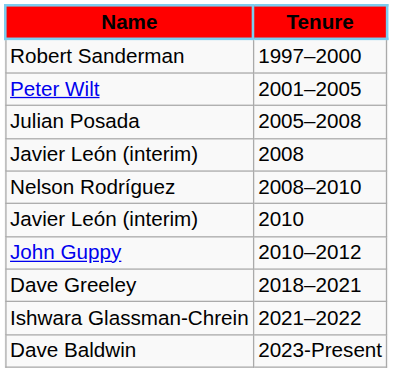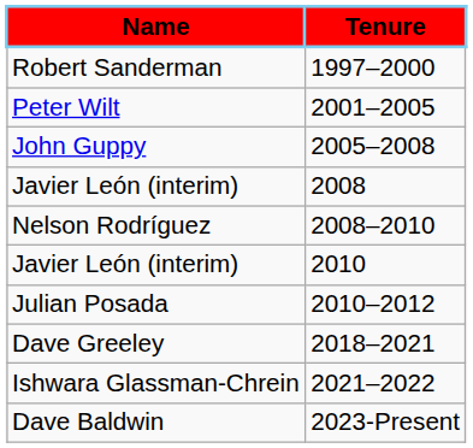row 4 | Name: Julian Posada -> John Guppy
row 8 | Name: John Guppy -> Julian Posada
